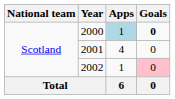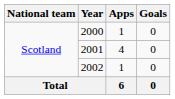2000 | Apps: lightblue background -> no background
2000 | Goals: bold -> normal
2002 | Goals: pink background -> no background
